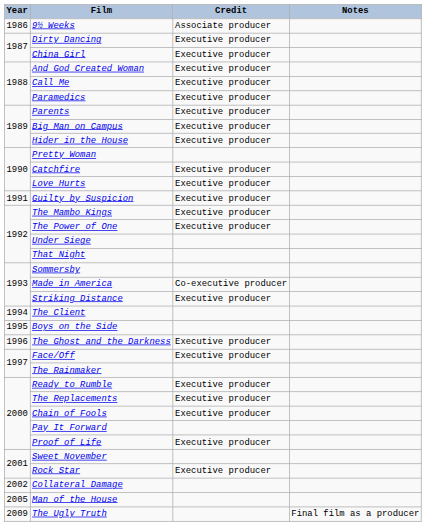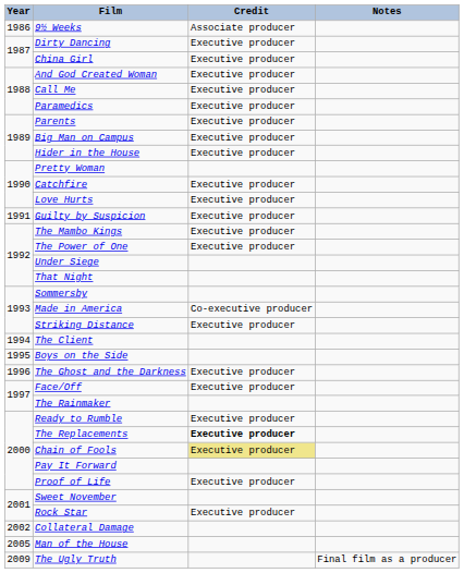The Replacements | Credit: normal -> bold
Chain of Fools | Credit: no background -> khaki background
